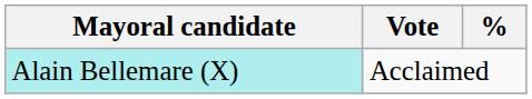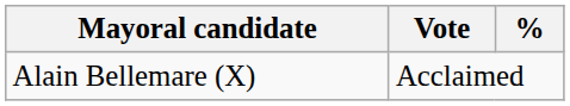Alain Bellemare (X) | Mayoral candidate: paleturquoise background -> no background
